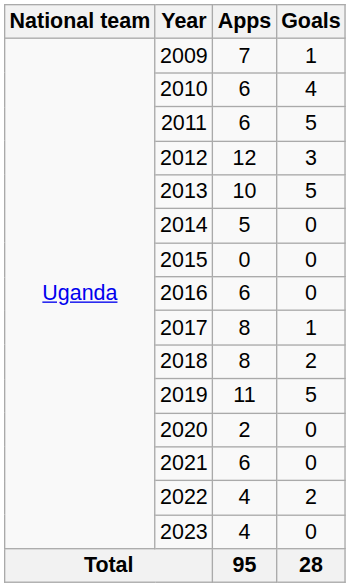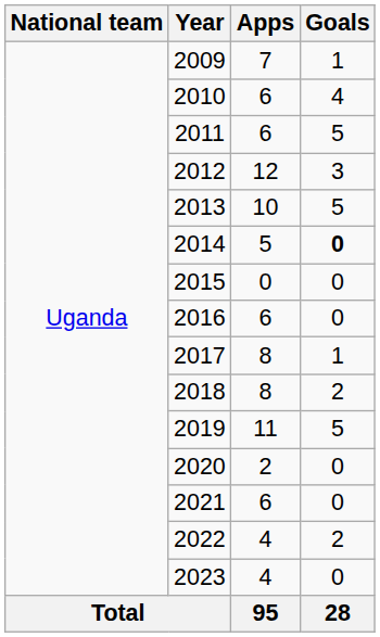2014 | Goals: normal -> bold
